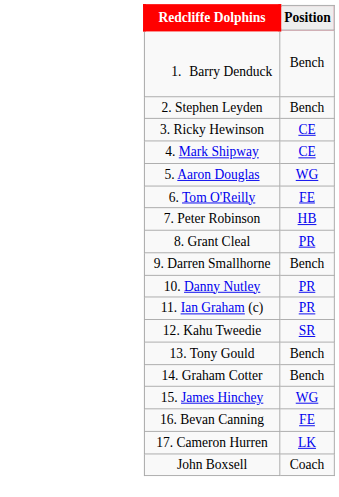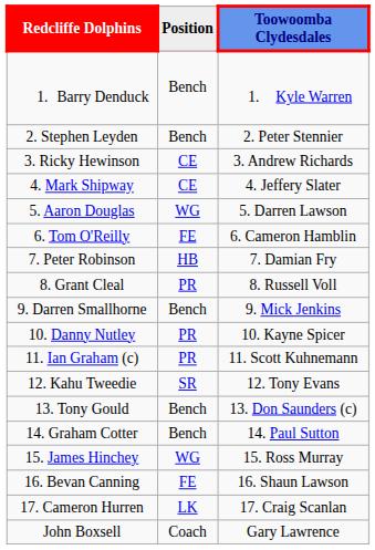+ column: Toowoomba Clydesdales | Kyle Warren | 2. Peter Stennier | 3. Andrew Richards | 4. Jeffery Slater | 5. Darren Lawson | 6. Cameron Hamblin | 7. Damian Fry | 8. Russell Voll | 9. Mick Jenkins | 10. Kayne Spicer | 11. Scott Kuhnemann | 12. Tony Evans | 13. Don Saunders (c) | 14. Paul Sutton | 15. Ross Murray | 16. Shaun Lawson | 17. Craig Scanlan | Gary Lawrence
